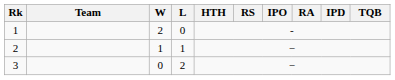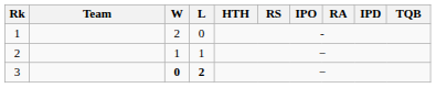3 | W: normal -> bold
3 | L: normal -> bold
